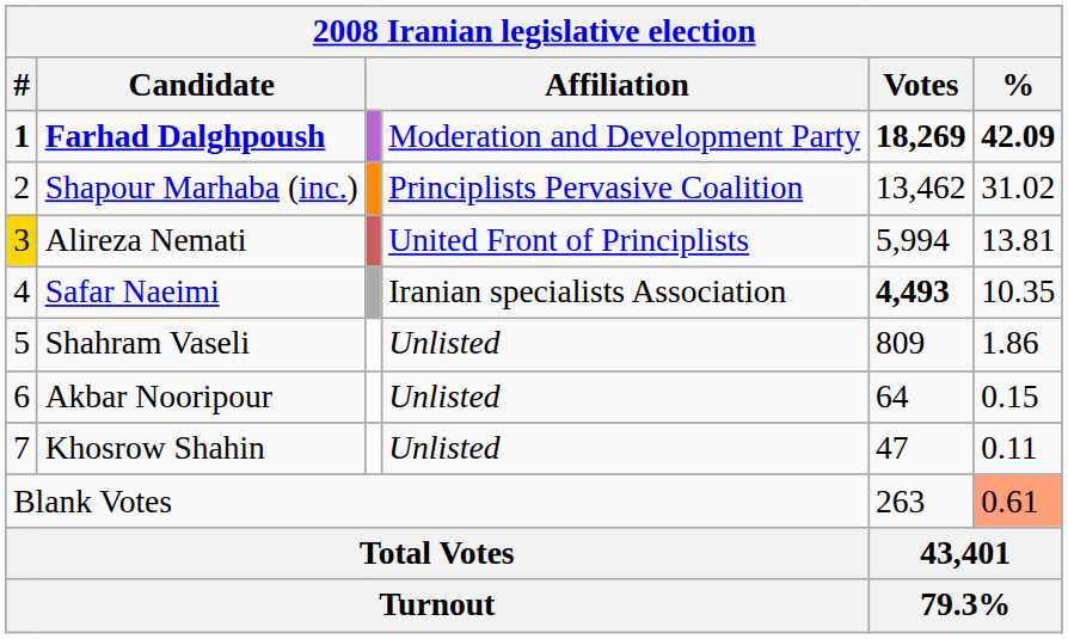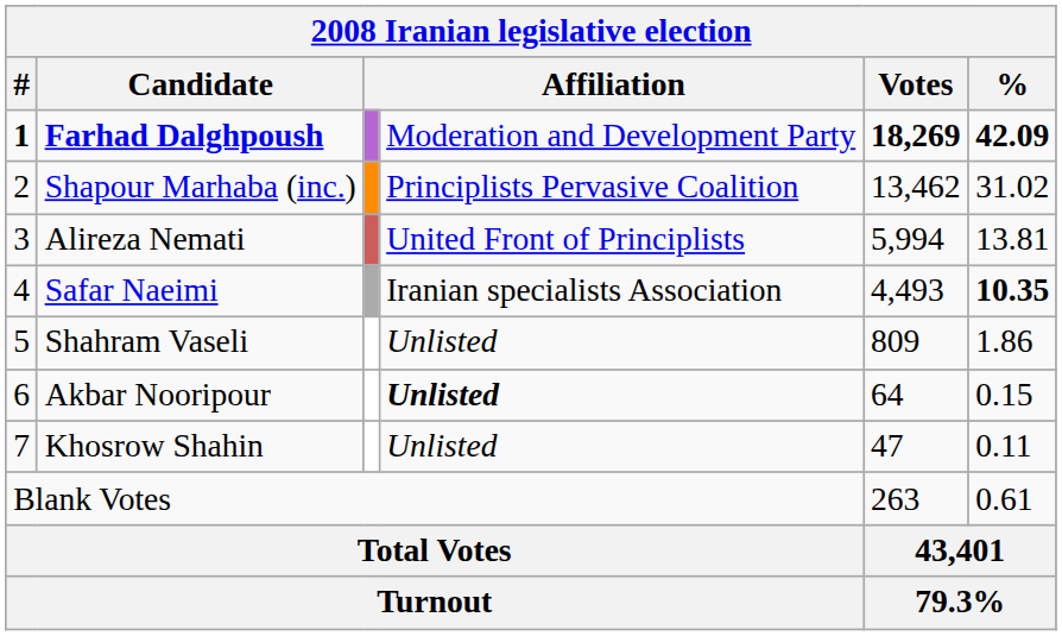Alireza Nemati | #: gold background -> no background
Safar Naeimi | Votes: bold -> normal
Safar Naeimi | %: normal -> bold
Akbar Nooripour | column 4: normal -> bold
Blank Votes | %: lightsalmon background -> no background
